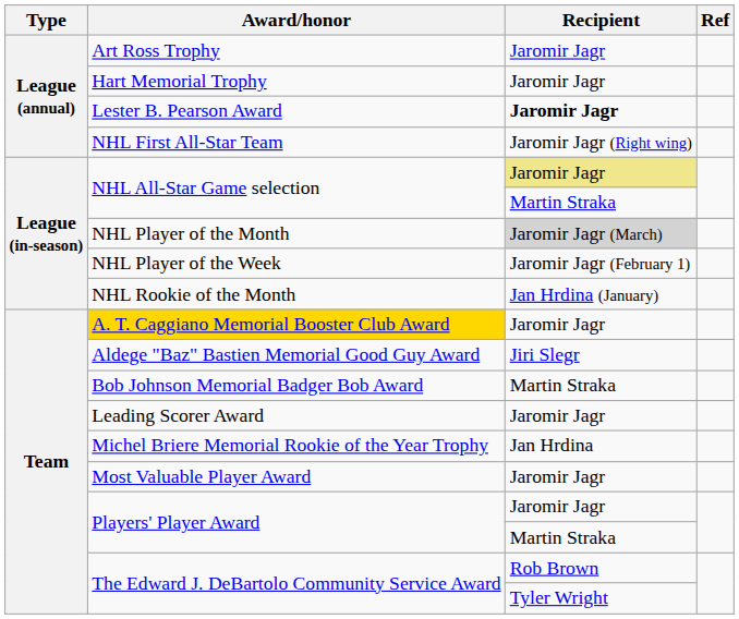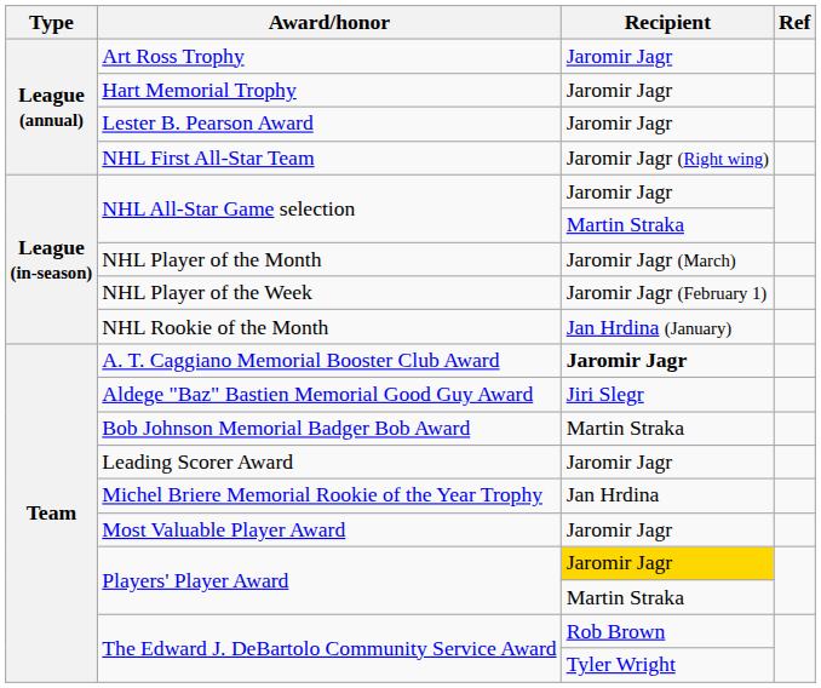Lester B. Pearson Award | Recipient: bold -> normal
NHL All-Star Game selection / Jaromir Jagr | Recipient: khaki background -> no background
NHL Player of the Month | Recipient: lightgrey background -> no background
A. T. Caggiano Memorial Booster Club Award | Award/honor: gold background -> no background
A. T. Caggiano Memorial Booster Club Award | Recipient: normal -> bold
Players' Player Award / Jaromir Jagr | Recipient: no background -> gold background
